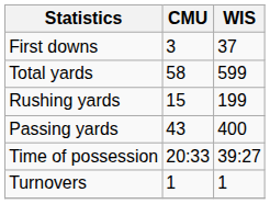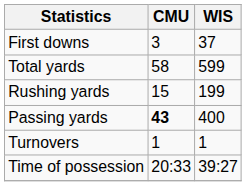Passing yards | CMU: normal -> bold
rows swapped: Turnovers <-> Time of possession
